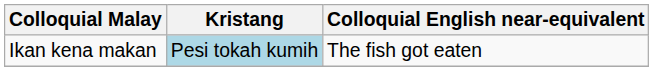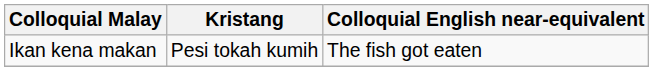Ikan kena makan | Kristang: lightblue background -> no background
